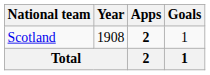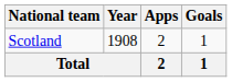Scotland | Apps: bold -> normal
